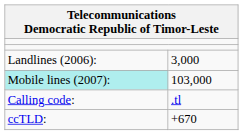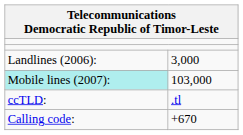row 6 | column 1: Calling code: -> ccTLD:
row 7 | column 1: ccTLD: -> Calling code:
